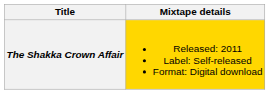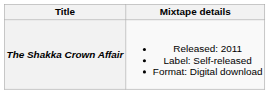The Shakka Crown Affair | Mixtape details: gold background -> no background
